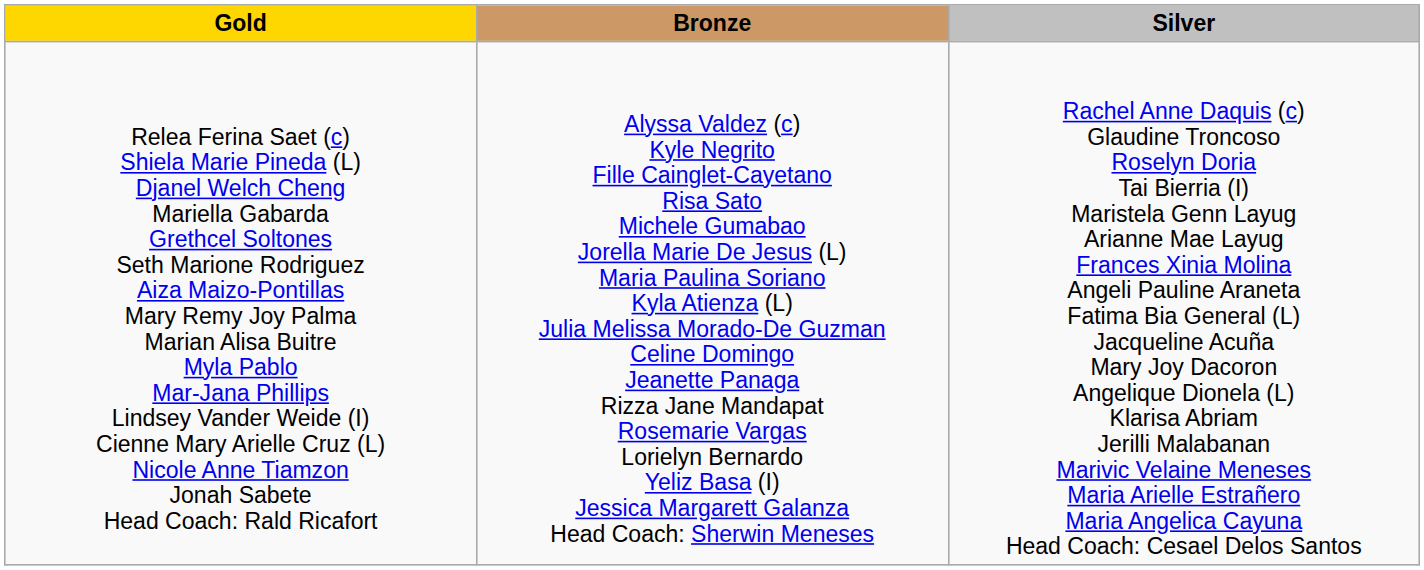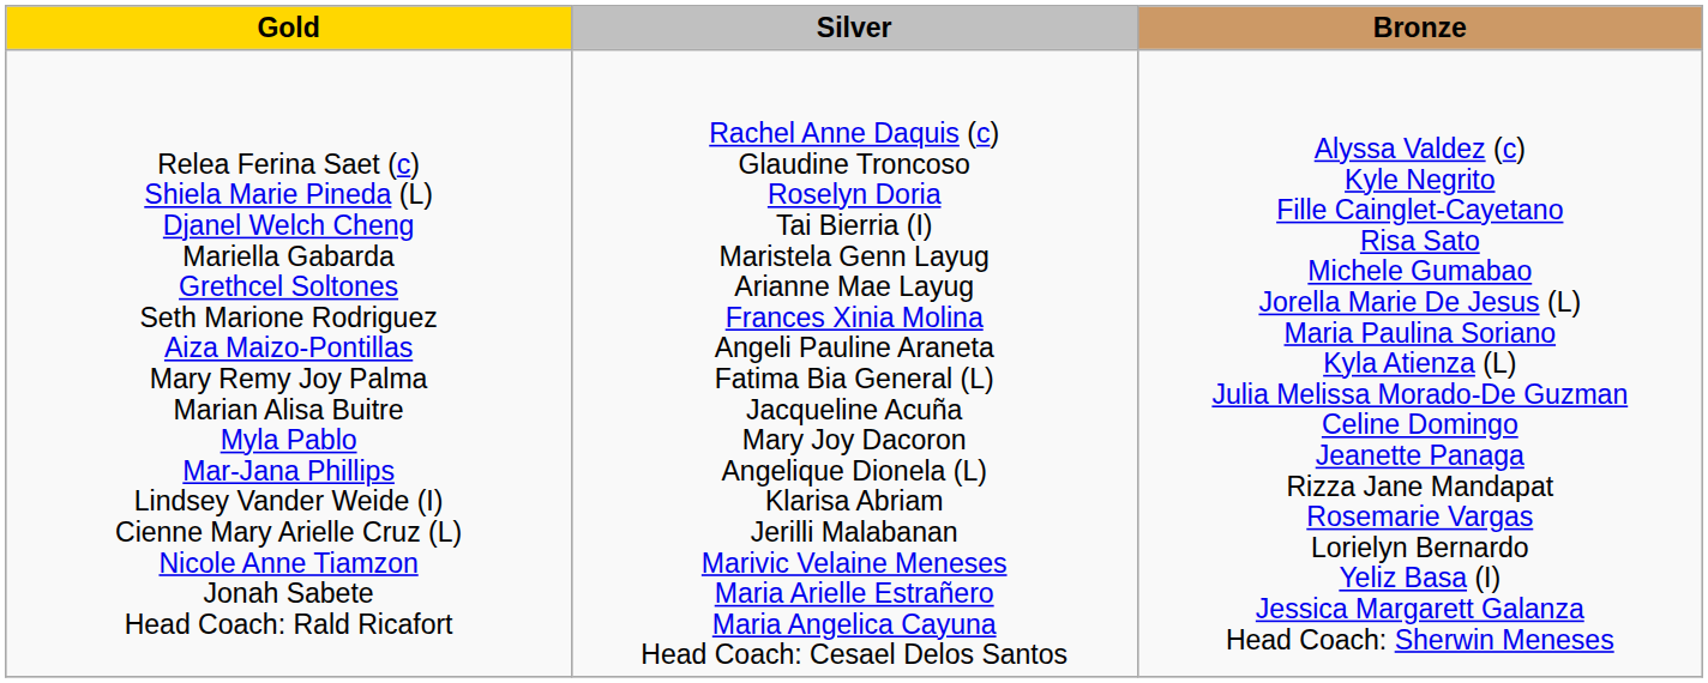columns swapped: Silver <-> Bronze
